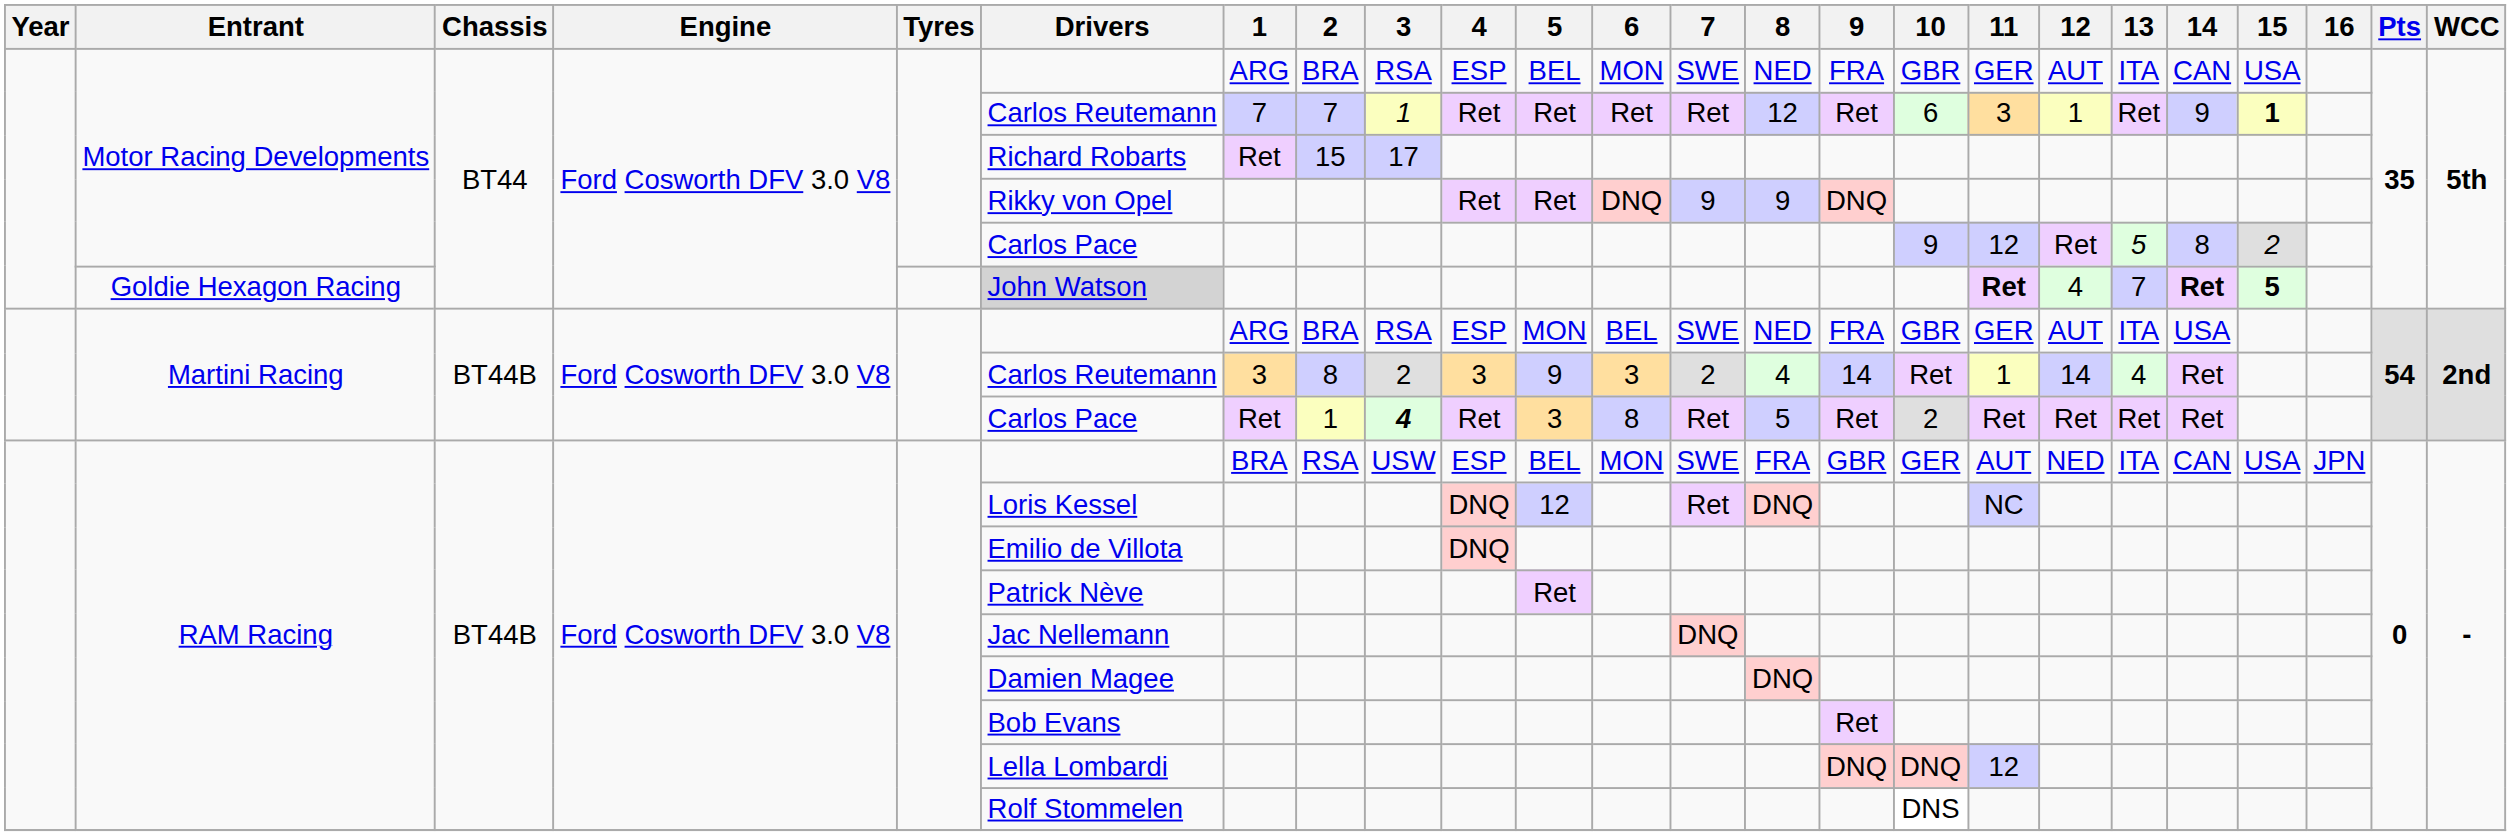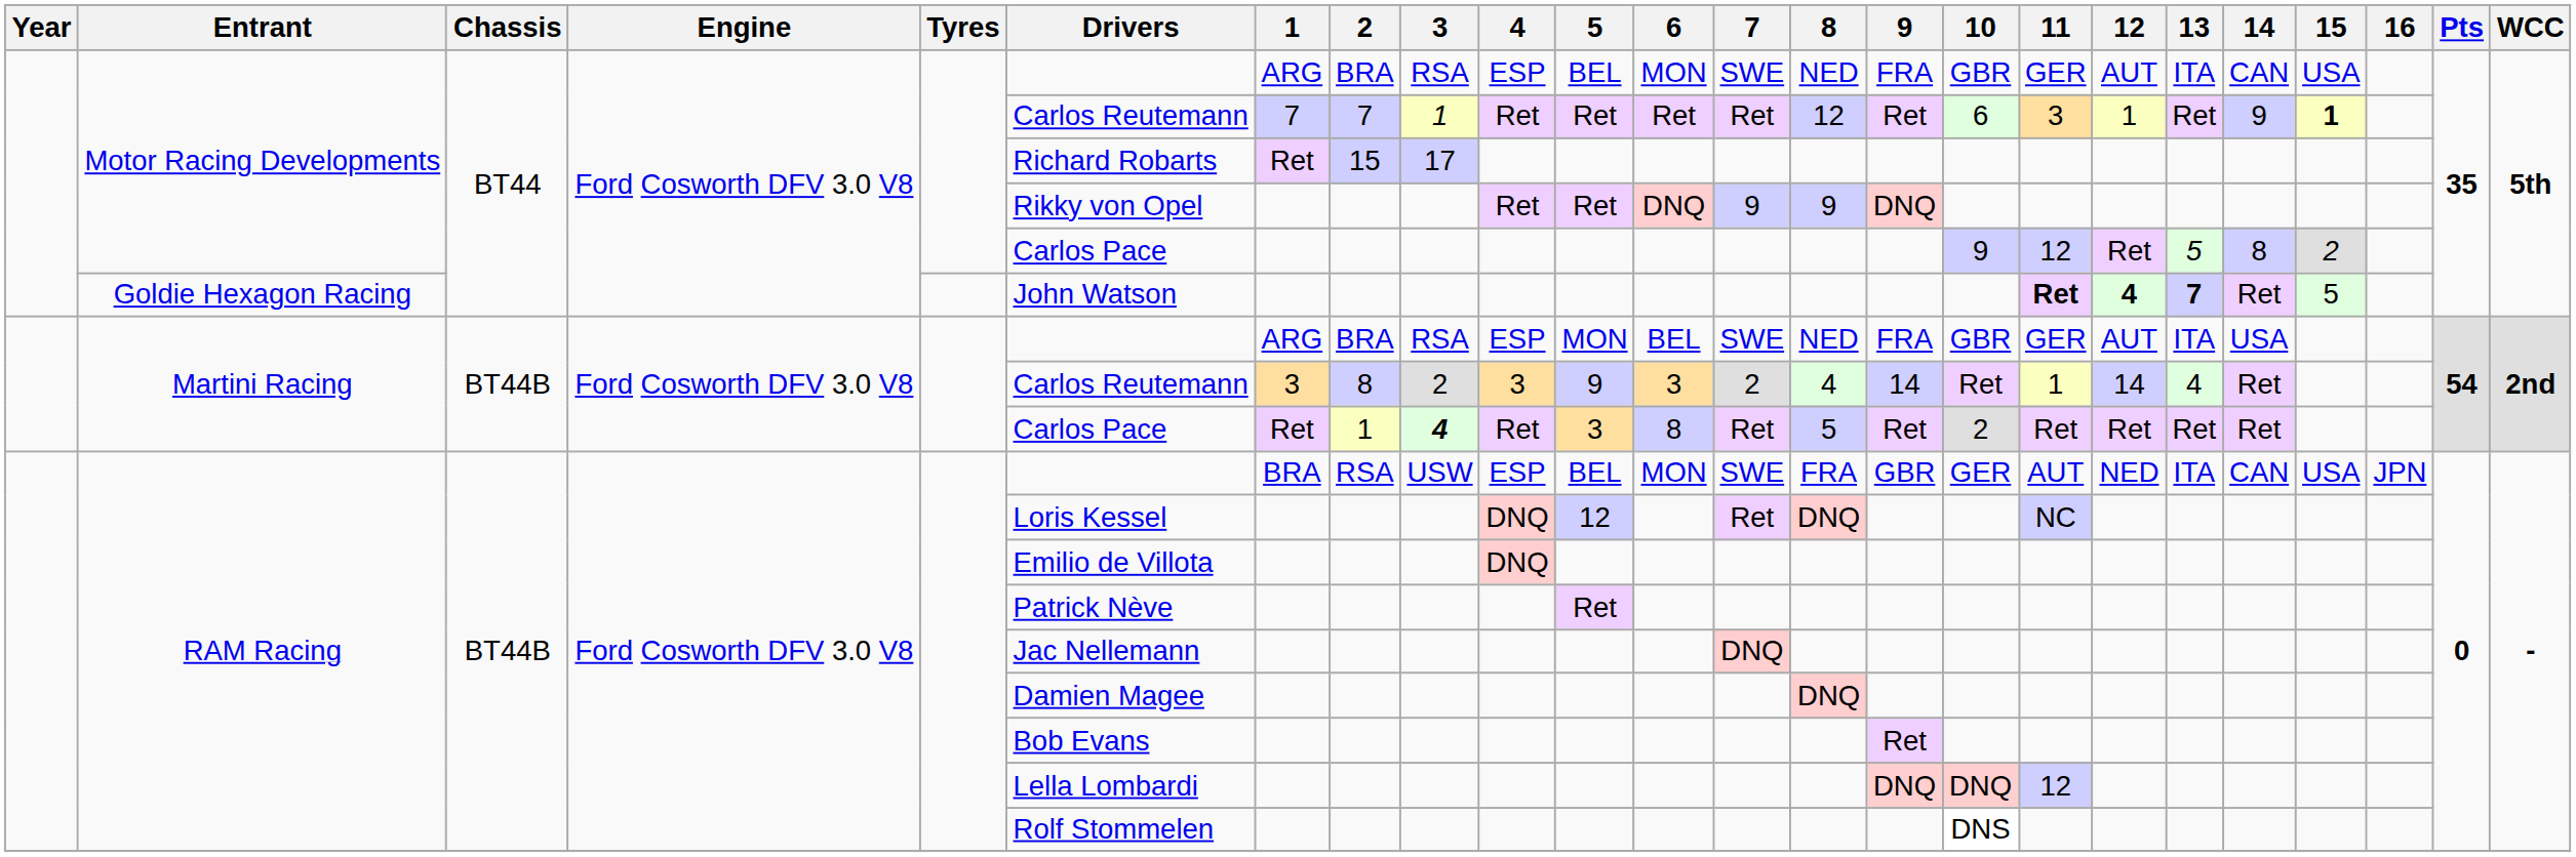Goldie Hexagon Racing | Drivers: lightgrey background -> no background
Goldie Hexagon Racing | 12: normal -> bold
Goldie Hexagon Racing | 13: normal -> bold
Goldie Hexagon Racing | 14: bold -> normal
Goldie Hexagon Racing | 15: bold -> normal
